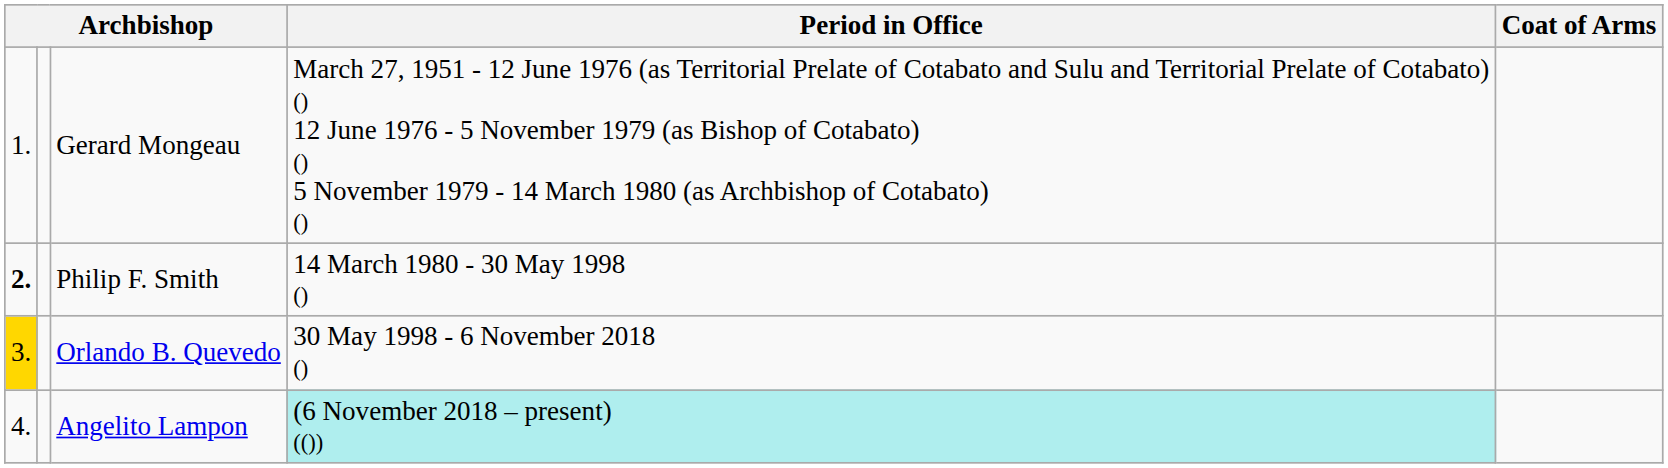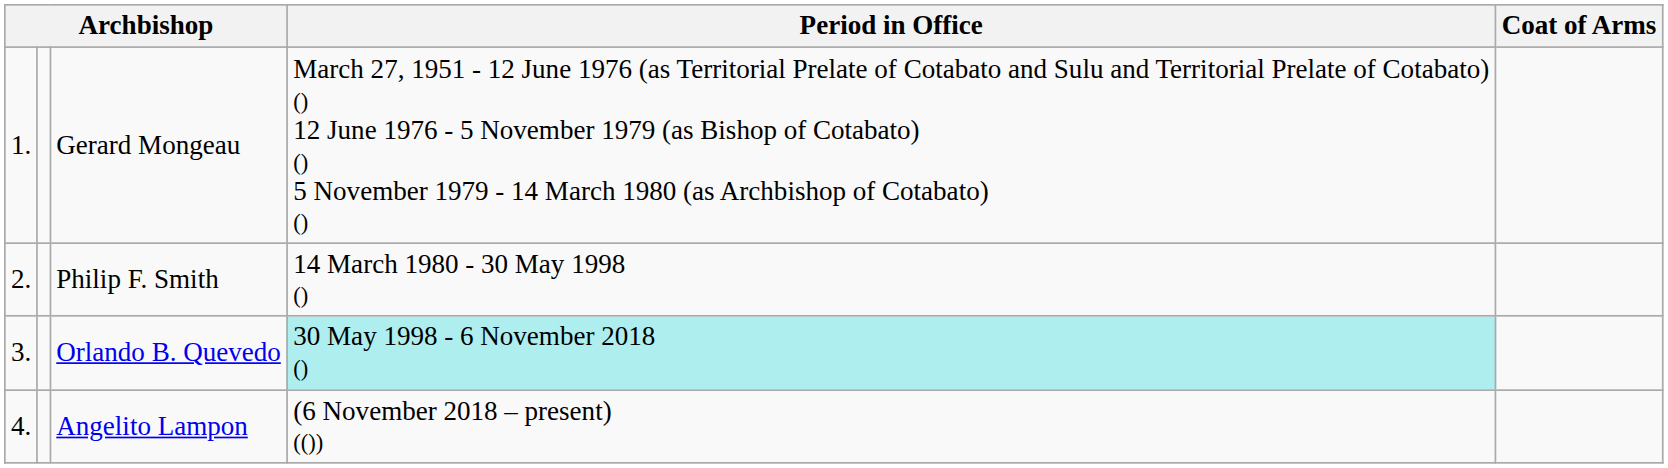Philip F. Smith | column 1: bold -> normal
Orlando B. Quevedo | column 1: gold background -> no background
Orlando B. Quevedo | Period in Office: no background -> paleturquoise background
Angelito Lampon | Period in Office: paleturquoise background -> no background
